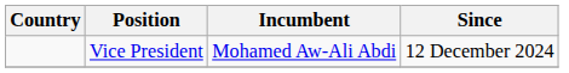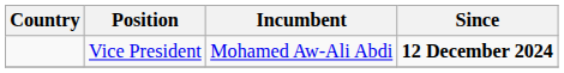Vice President | Since: normal -> bold
